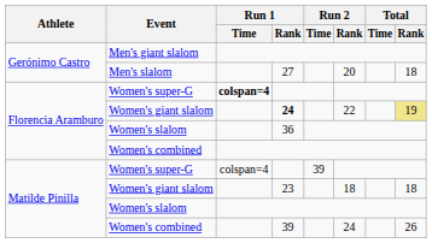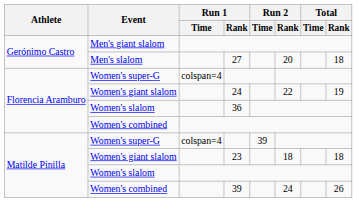Florencia Aramburo / Women's super-G | Run 1 / Time: bold -> normal
Florencia Aramburo / Women's giant slalom | Run 1 / Rank: bold -> normal
Florencia Aramburo / Women's giant slalom | Total / Rank: khaki background -> no background
